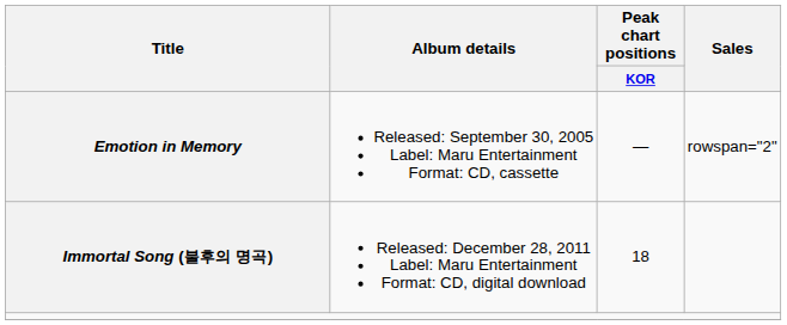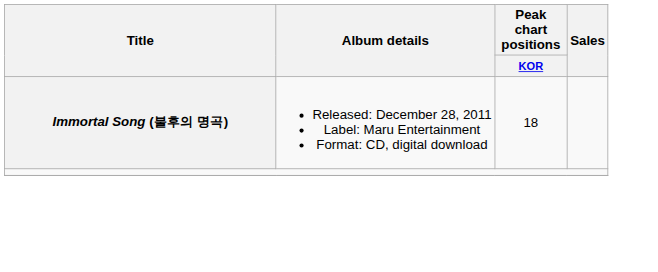- row: Emotion in Memory | Released: September 30, 2005 Label: Maru Entertainment Format: CD, cassette | — | rowspan="2"
